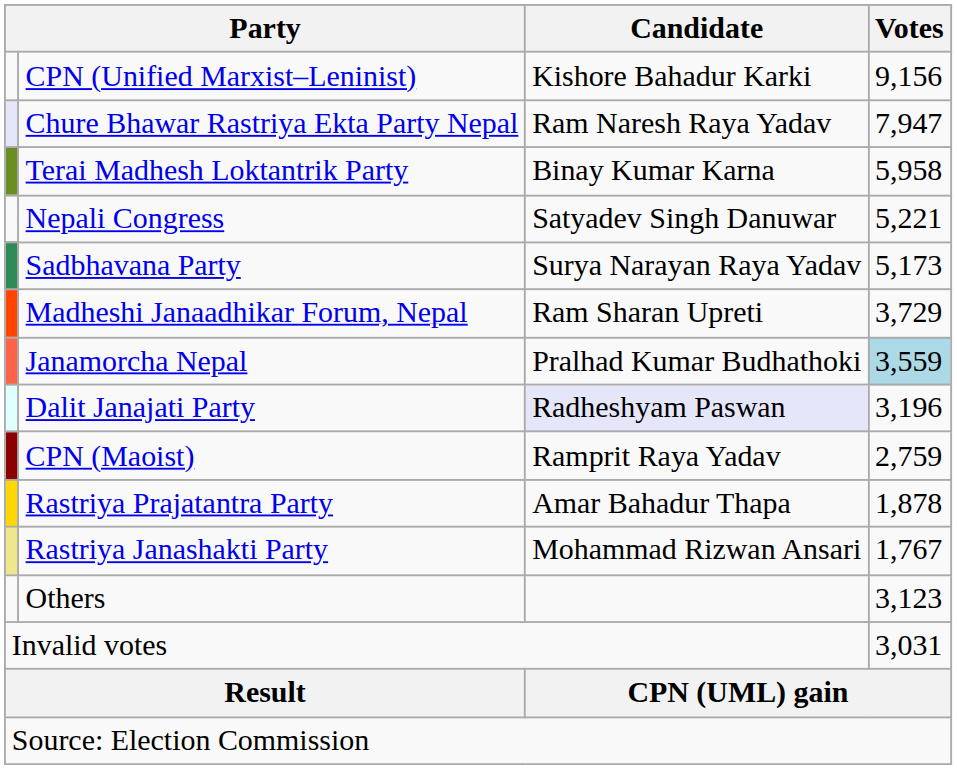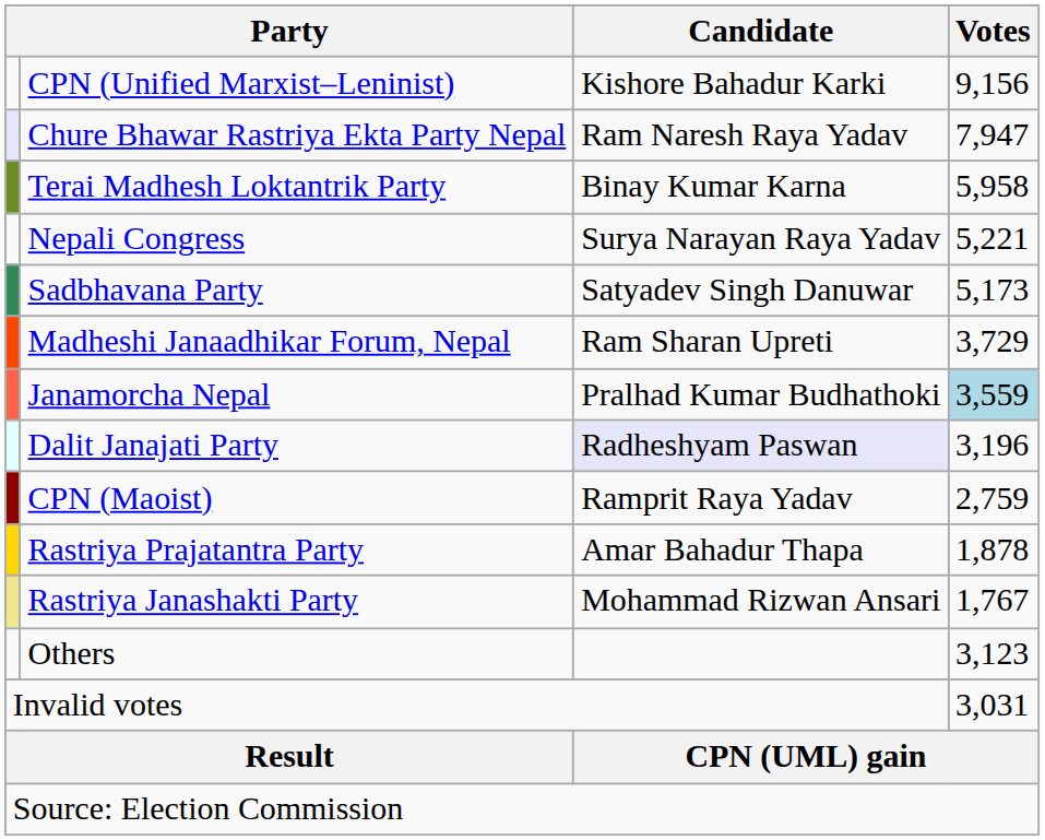Nepali Congress | Candidate: Satyadev Singh Danuwar -> Surya Narayan Raya Yadav
Sadbhavana Party | Candidate: Surya Narayan Raya Yadav -> Satyadev Singh Danuwar
